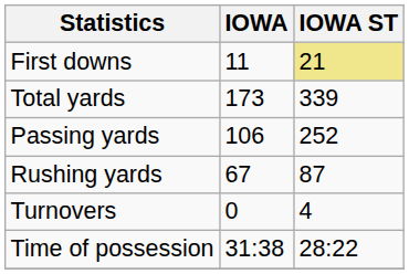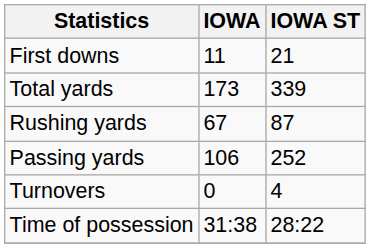First downs | IOWA ST: khaki background -> no background
rows swapped: Rushing yards <-> Passing yards
